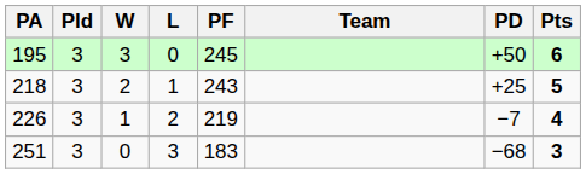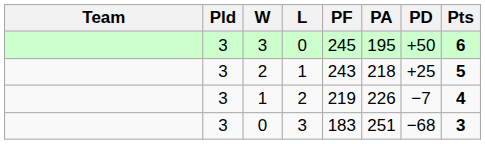columns swapped: Team <-> PA
